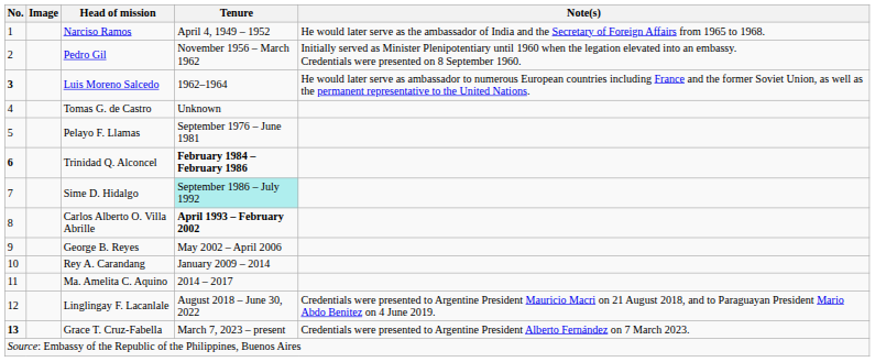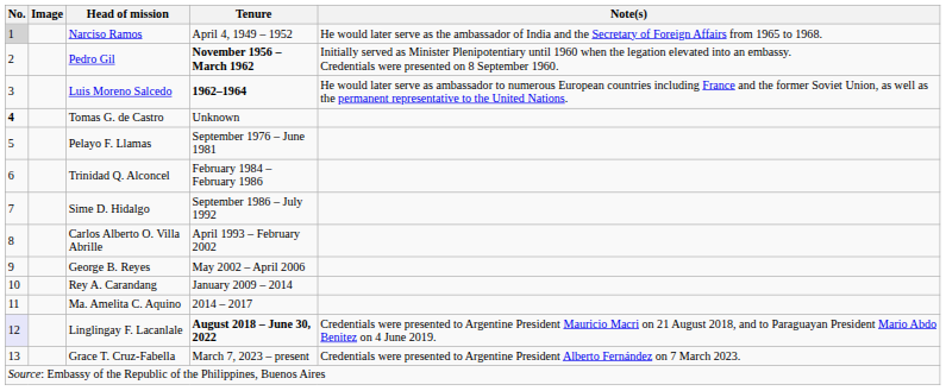Narciso Ramos | No.: no background -> lightgrey background
Pedro Gil | Tenure: normal -> bold
Luis Moreno Salcedo | No.: bold -> normal
Luis Moreno Salcedo | Tenure: normal -> bold
Tomas G. de Castro | No.: normal -> bold
Trinidad Q. Alconcel | No.: bold -> normal
Trinidad Q. Alconcel | Tenure: bold -> normal
Sime D. Hidalgo | Tenure: paleturquoise background -> no background
Carlos Alberto O. Villa Abrille | Tenure: bold -> normal
Linglingay F. Lacanlale | No.: no background -> lavender background
Linglingay F. Lacanlale | Tenure: normal -> bold
Grace T. Cruz-Fabella | No.: bold -> normal
